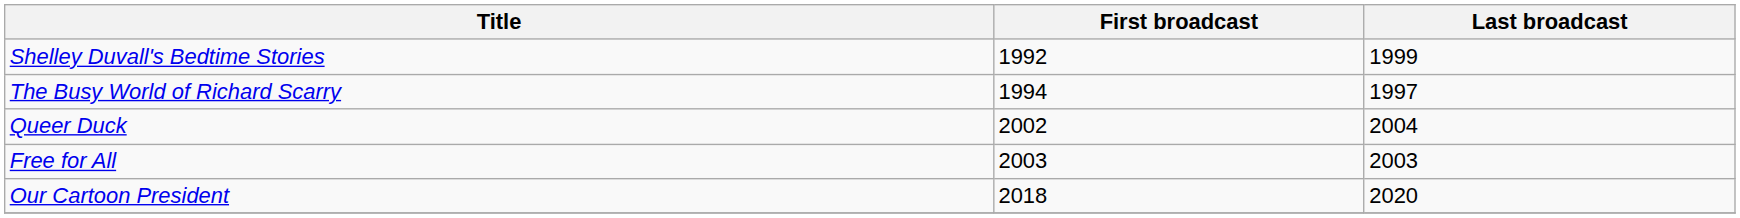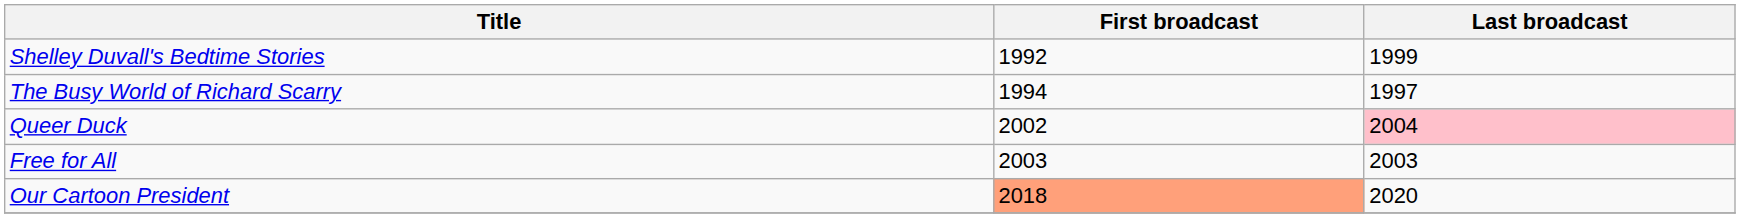Queer Duck | Last broadcast: no background -> pink background
Our Cartoon President | First broadcast: no background -> lightsalmon background
